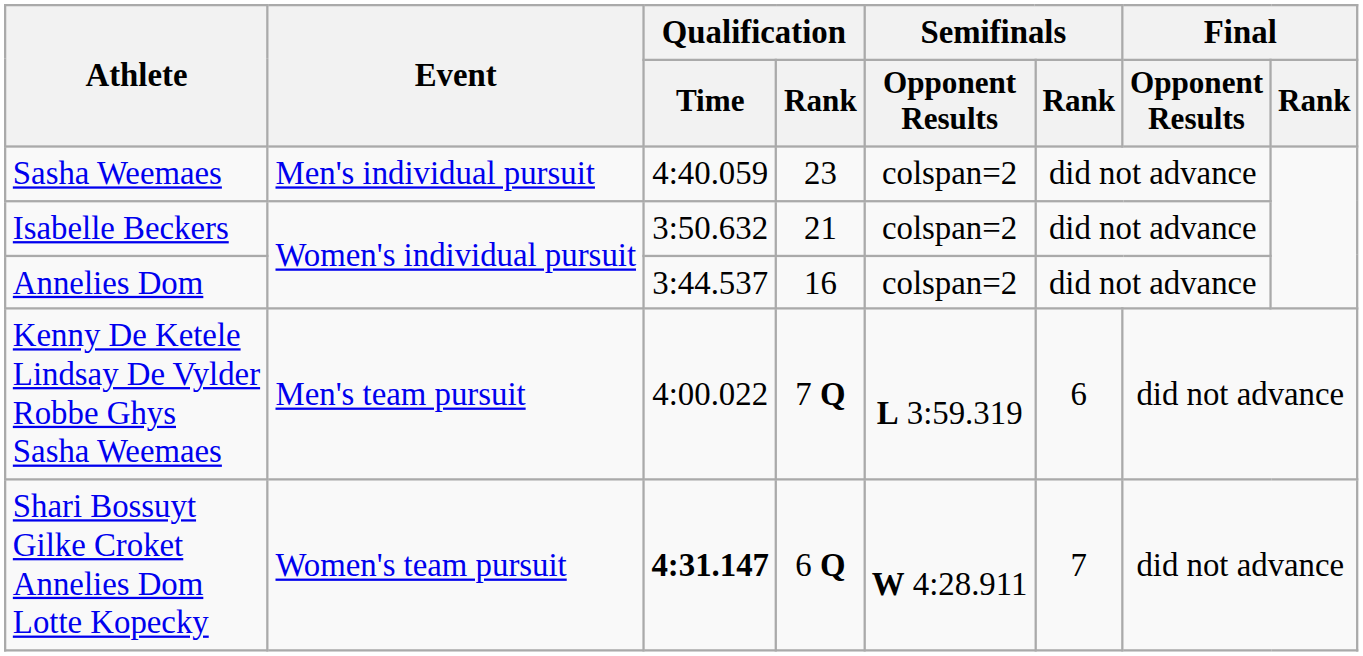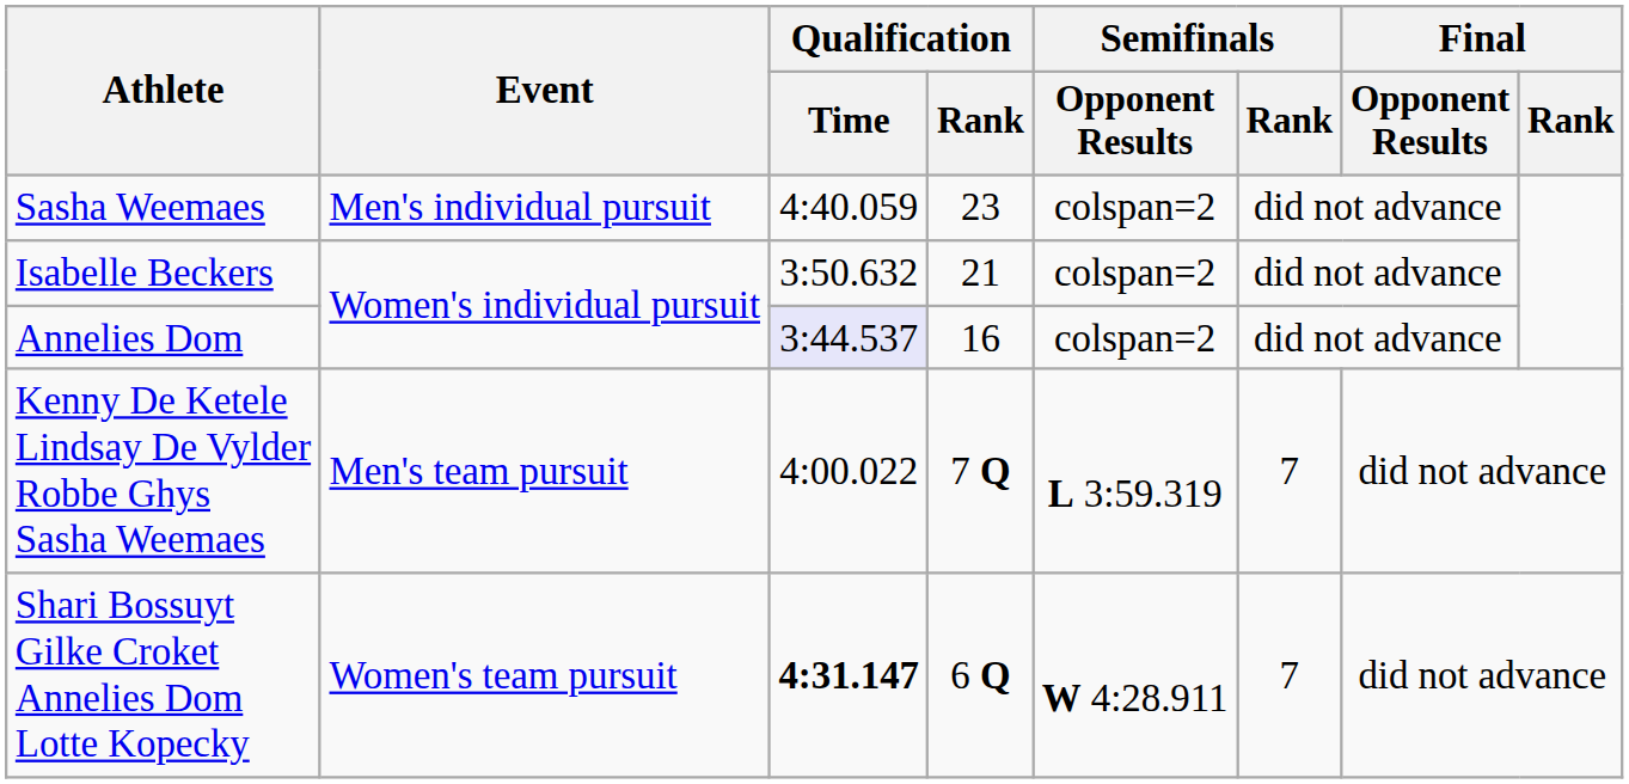Annelies Dom | Qualification / Time: no background -> lavender background
Kenny De Ketele Lindsay De Vylder Robbe Ghys Sasha Weemaes | Semifinals / Rank: 6 -> 7
